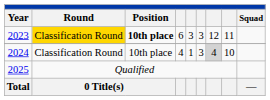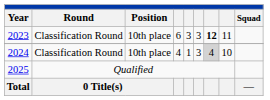2023 | Round: gold background -> no background
2023 | Position: bold -> normal
2023 | column 7: normal -> bold
